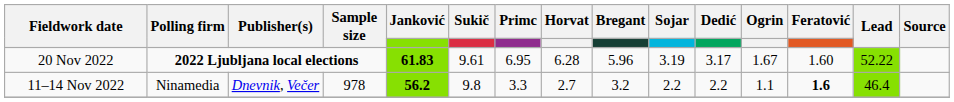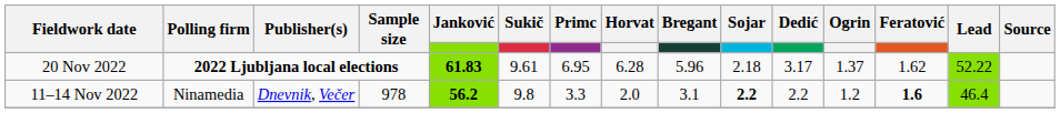20 Nov 2022 | Sojar: 3.19 -> 2.18
20 Nov 2022 | Ogrin: 1.67 -> 1.37
20 Nov 2022 | Feratović: 1.60 -> 1.62
11–14 Nov 2022 | Horvat: 2.7 -> 2.0
11–14 Nov 2022 | Bregant: 3.2 -> 3.1
11–14 Nov 2022 | Sojar: normal -> bold
11–14 Nov 2022 | Ogrin: 1.1 -> 1.2
